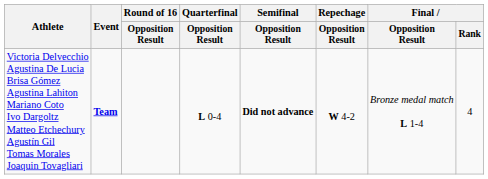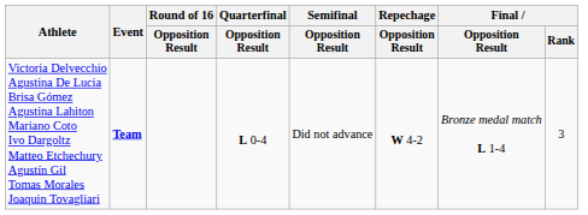row 3 | Semifinal / Opposition Result: bold -> normal
row 3 | Final / Rank: 4 -> 3
